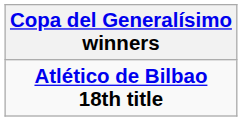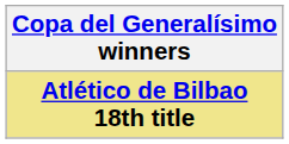row 2 | column 1: no background -> khaki background
